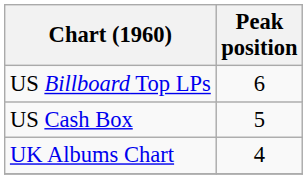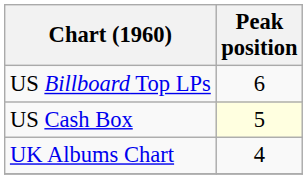US Cash Box | Peak position: no background -> lightyellow background
